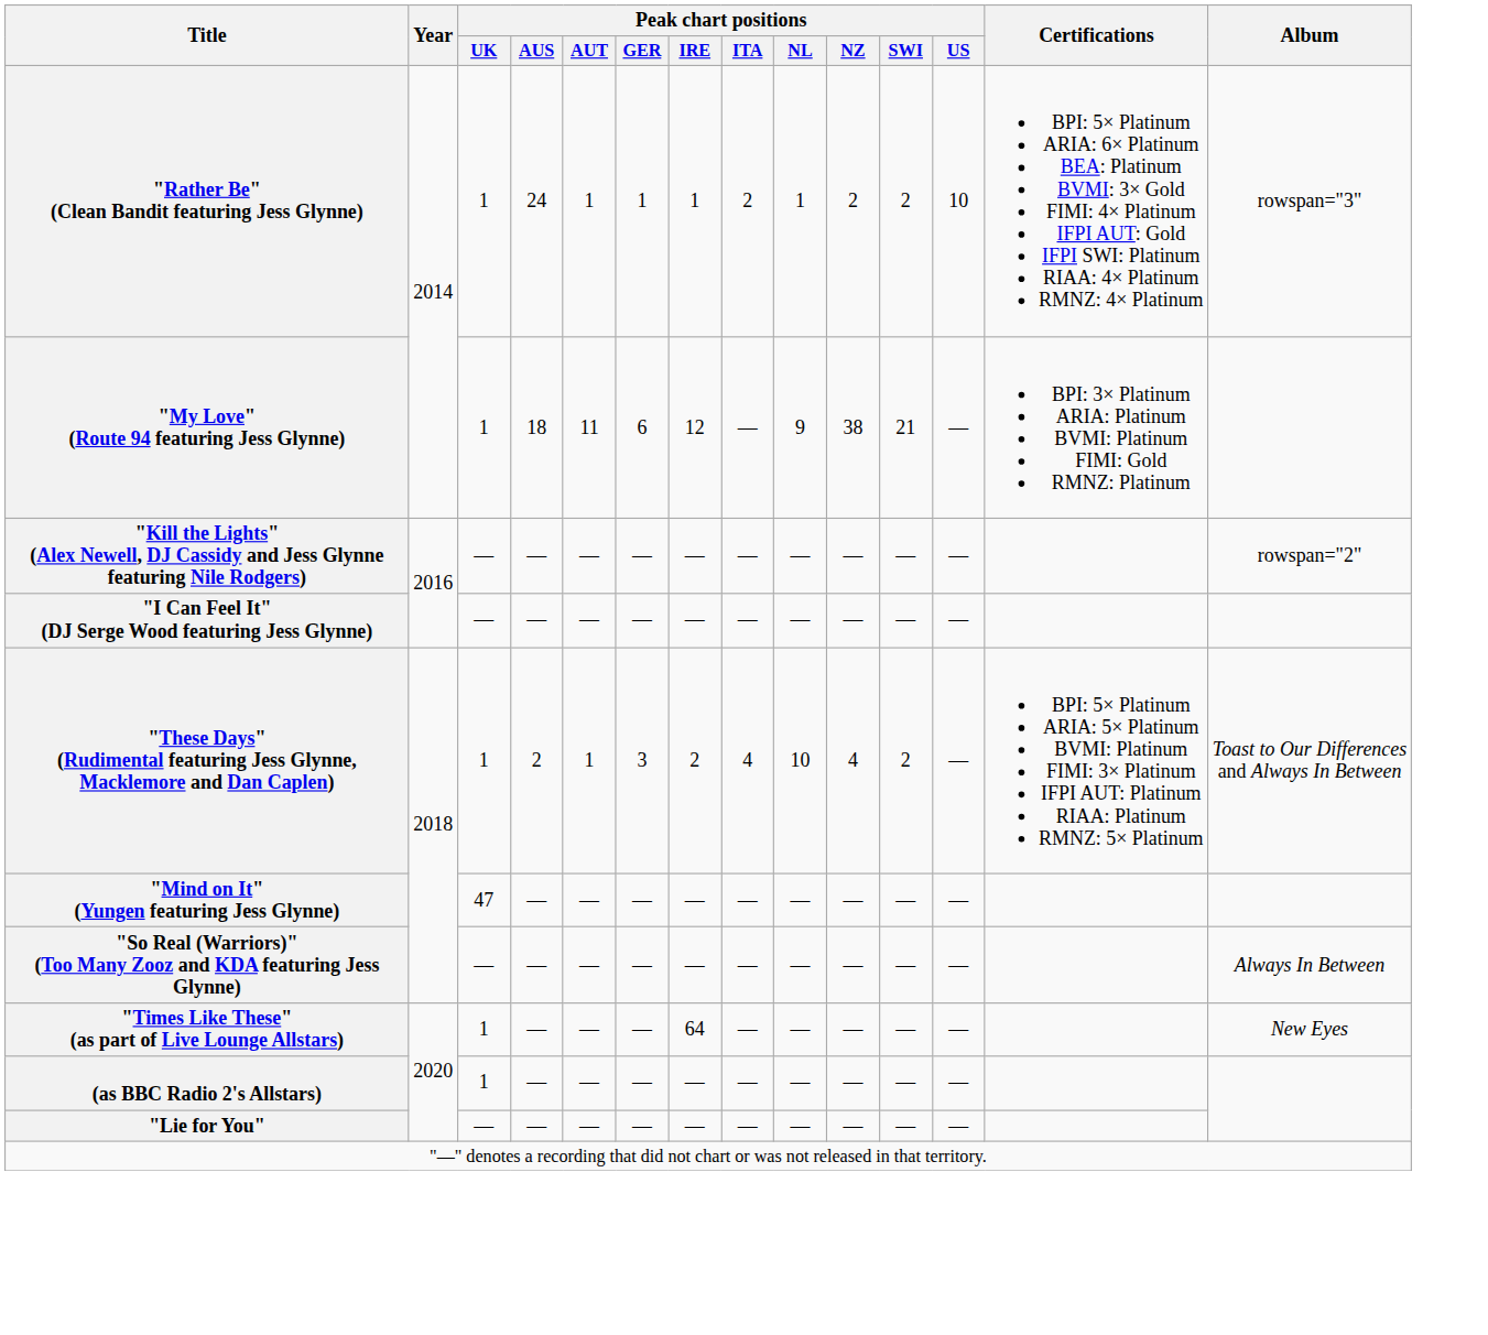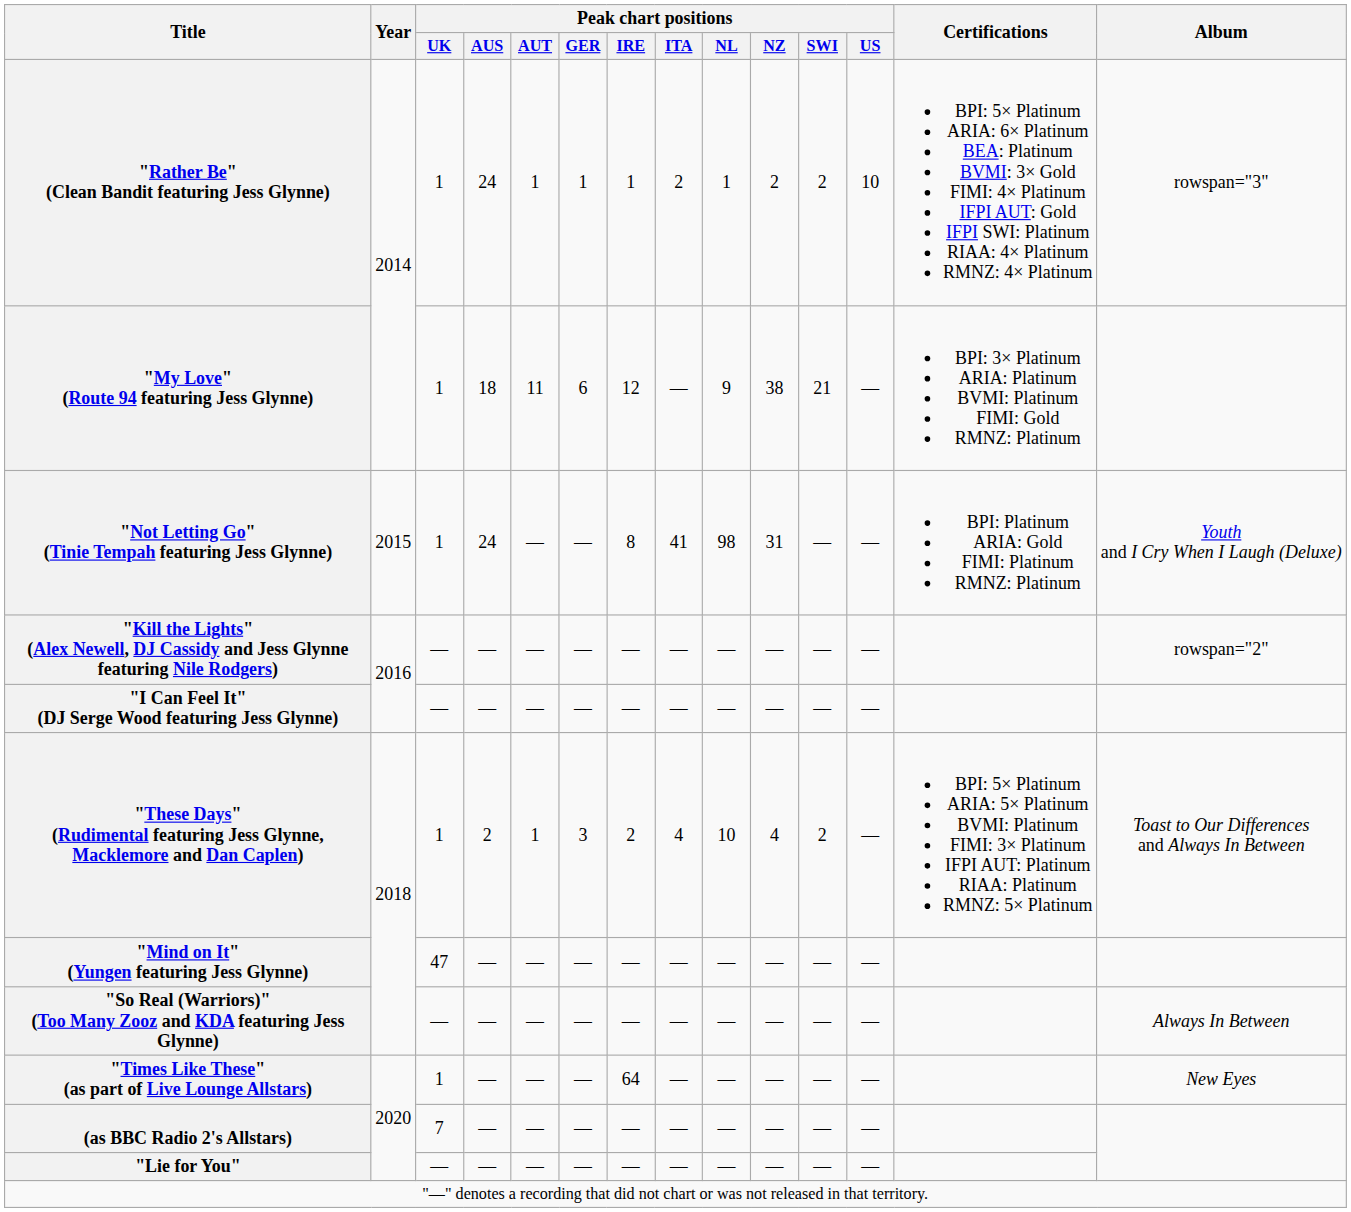+ row: "Not Letting Go" (Tinie Tempah featuring Jess Glynne) | 2015 | 1 | 24 | — | — | 8 | 41 | 98 | 31 | — | — | BPI: Platinum ARIA: Gold FIMI: Platinum RMNZ: Platinum | Youth and I Cry When I Laugh (Deluxe)
(as BBC Radio 2's Allstars) | Peak chart positions / UK: 1 -> 7
